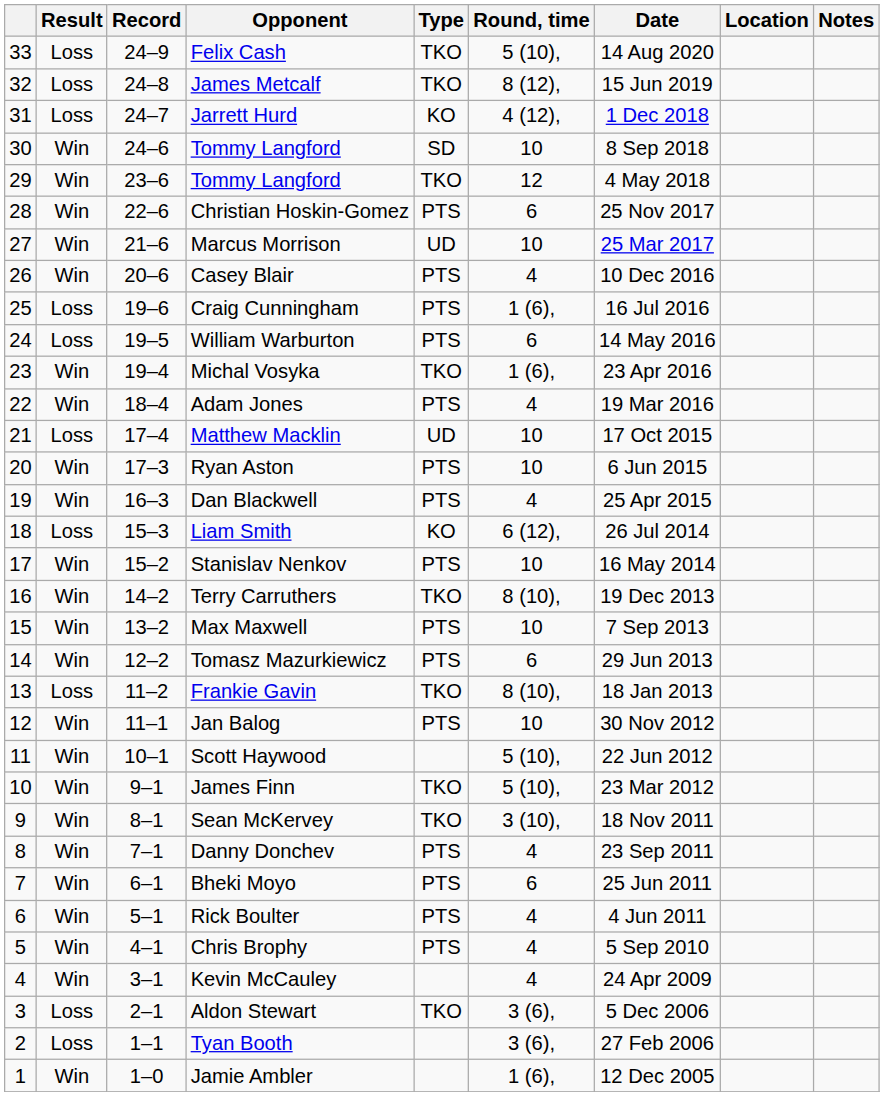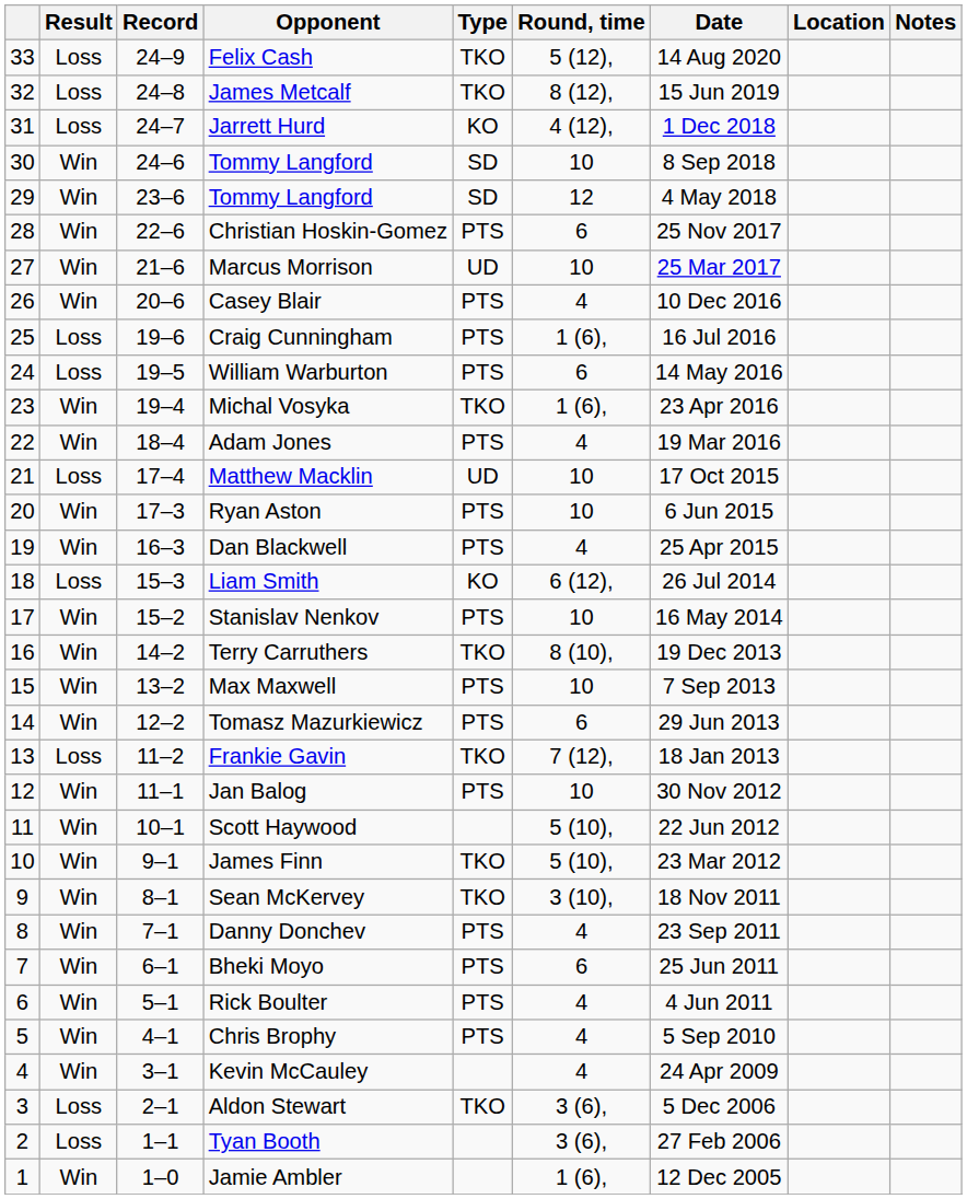Felix Cash | Round, time: 5 (10), -> 5 (12),
29 / Tommy Langford | Type: TKO -> SD
Frankie Gavin | Round, time: 8 (10), -> 7 (12),
